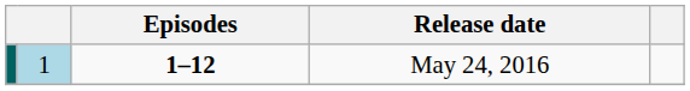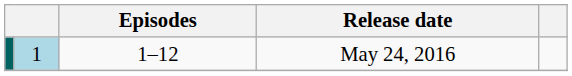May 24, 2016 | Episodes: bold -> normal
